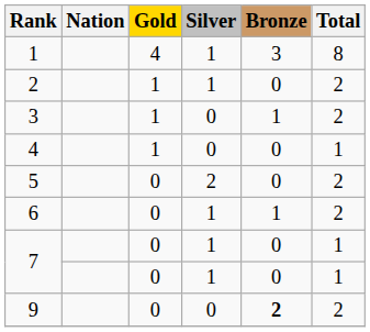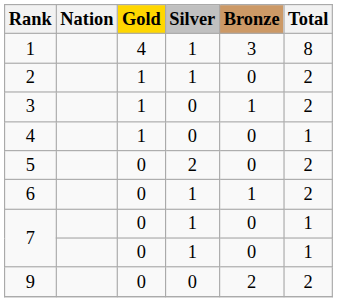9 | Bronze: bold -> normal
